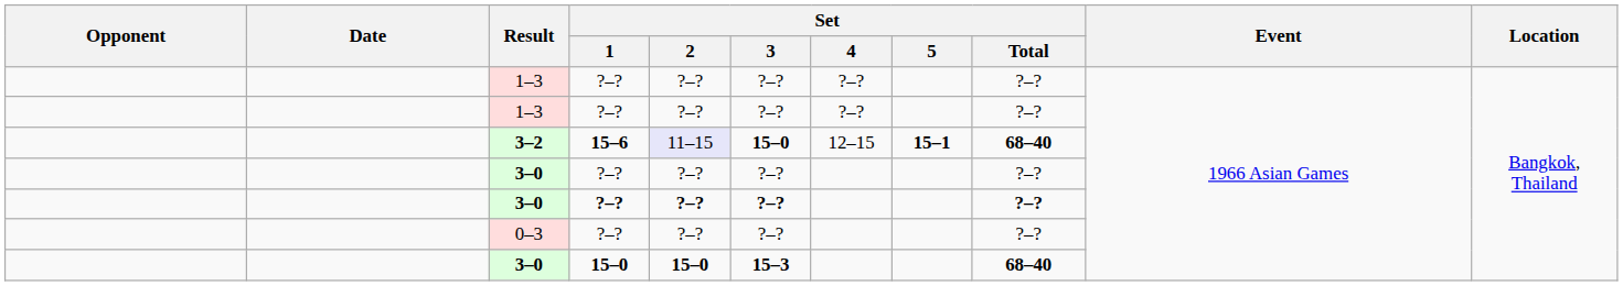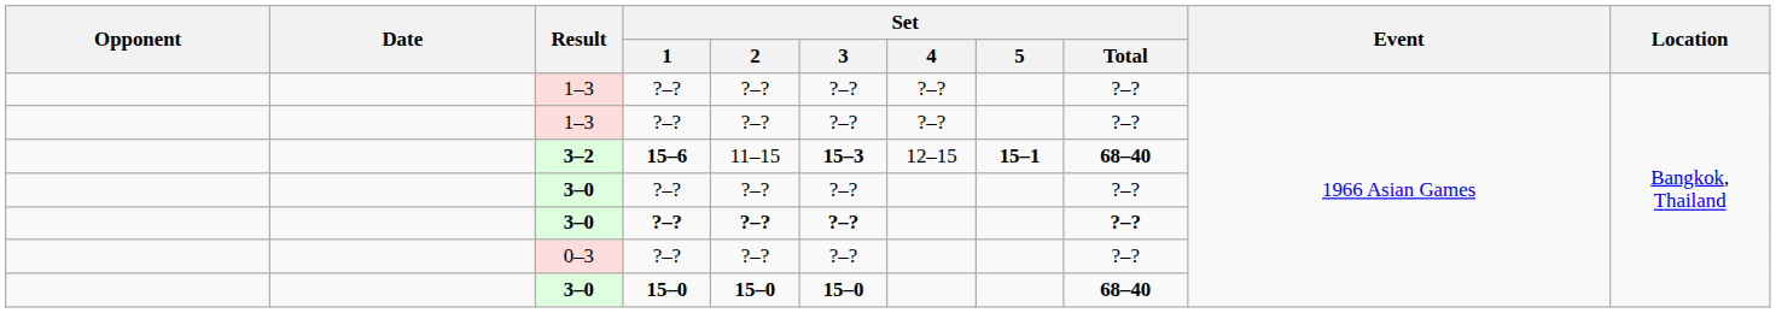3–2 | Set / 2: lavender background -> no background
3–2 | Set / 3: 15–0 -> 15–3
3–0 / 15–0 | Set / 3: 15–3 -> 15–0
